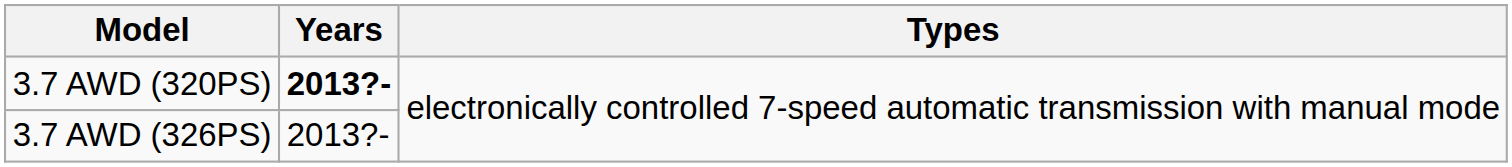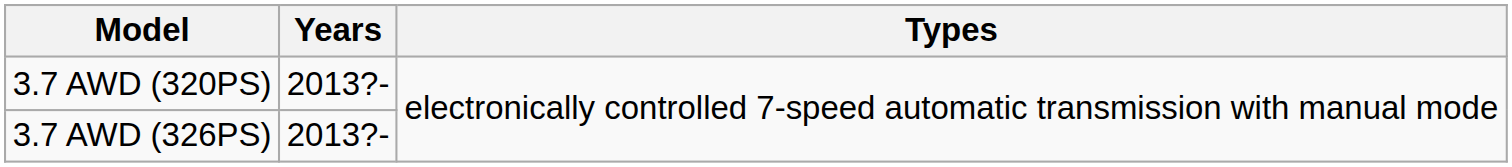3.7 AWD (320PS) | Years: bold -> normal
